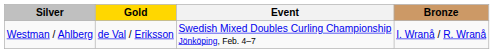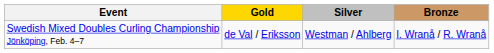columns swapped: Event <-> Silver
